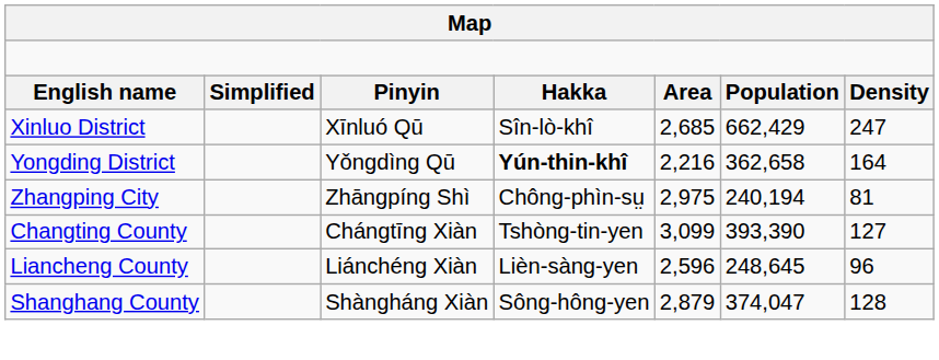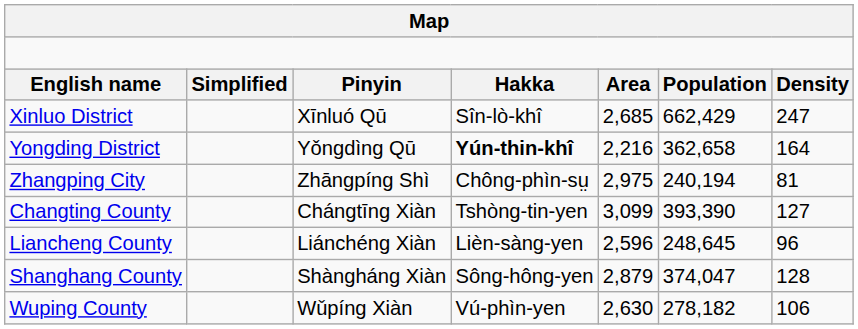+ row: Wuping County | Wǔpíng Xiàn | Vú-phìn-yen | 2,630 | 278,182 | 106
